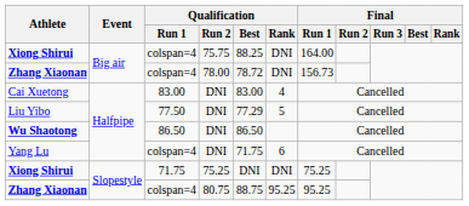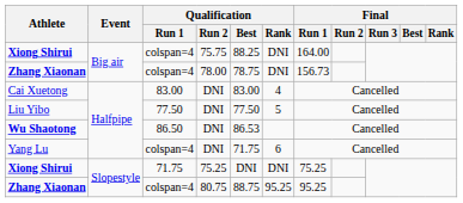Zhang Xiaonan / 78.00 | Qualification / Best: 78.72 -> 78.75
Liu Yibo | Qualification / Best: 77.29 -> 77.50
Wu Shaotong | Qualification / Best: 86.50 -> 86.53
